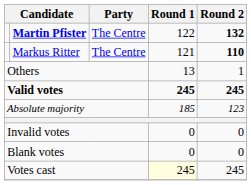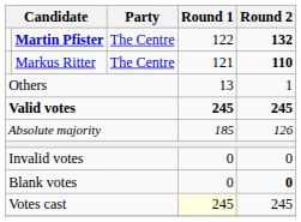Absolute majority | Round 2: 123 -> 126
Blank votes | Round 2: normal -> bold
